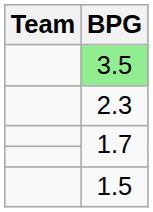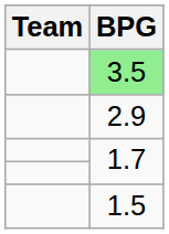row 3 | BPG: 2.3 -> 2.9
